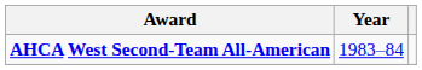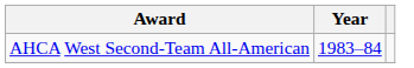row 2 | Award: bold -> normal
